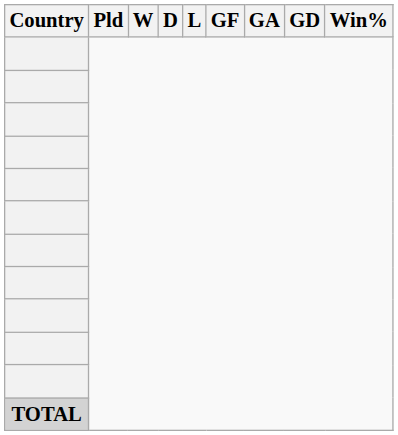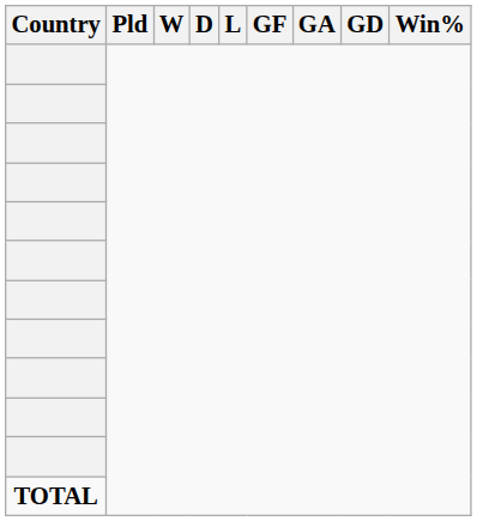row 13 | Country: lightgrey background -> no background
